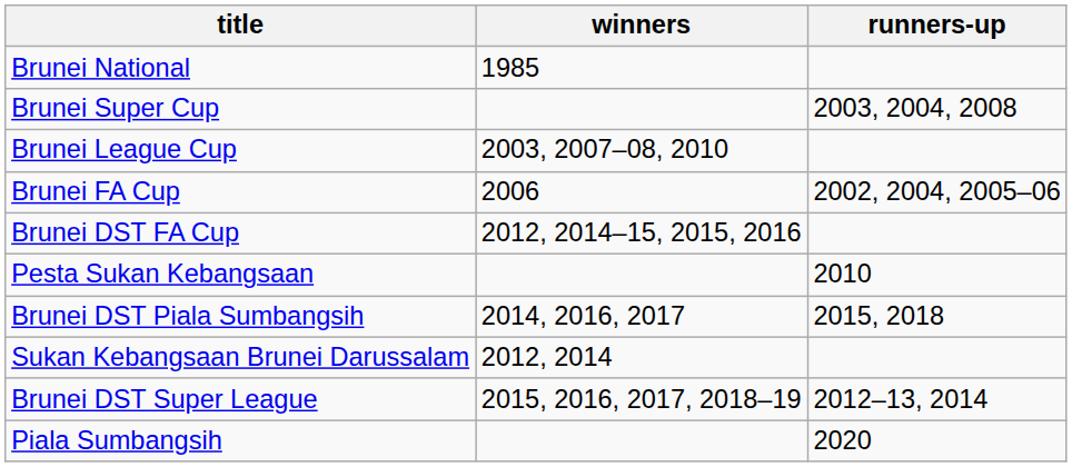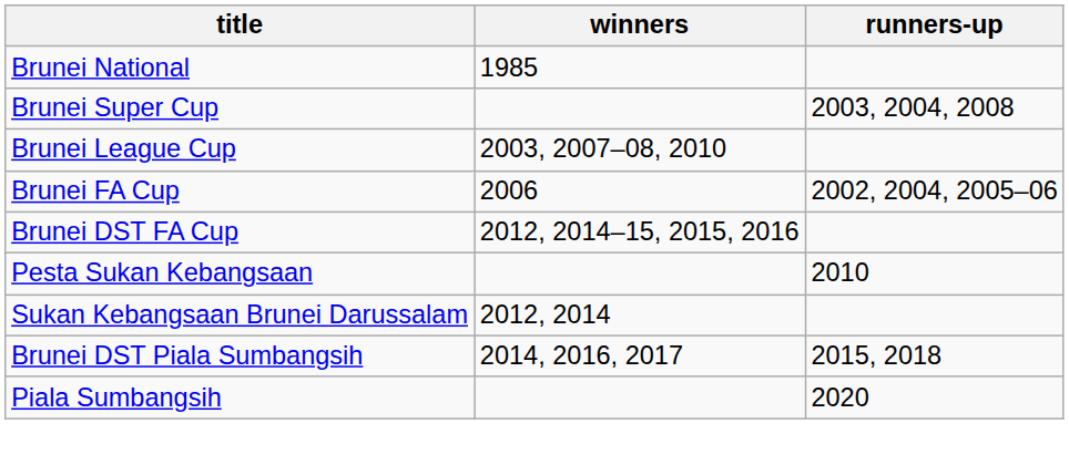rows swapped: Sukan Kebangsaan Brunei Darussalam <-> Brunei DST Piala Sumbangsih
- row: Brunei DST Super League | 2015, 2016, 2017, 2018–19 | 2012–13, 2014
